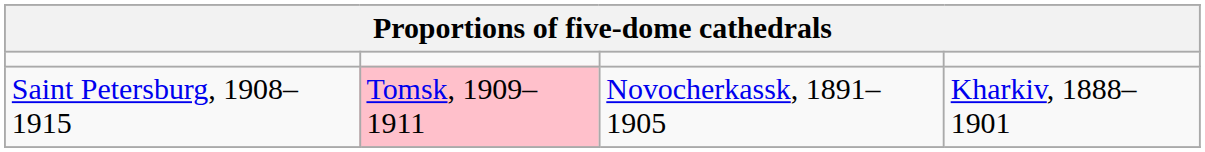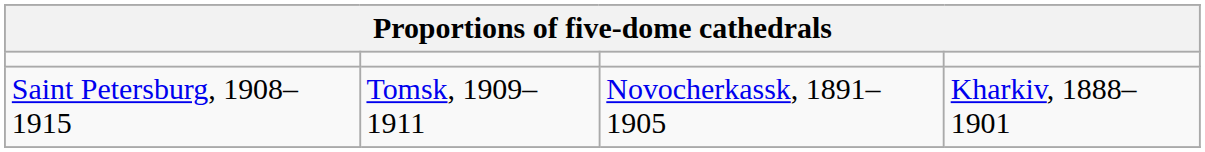Saint Petersburg, 1908–1915 | column 2: pink background -> no background
